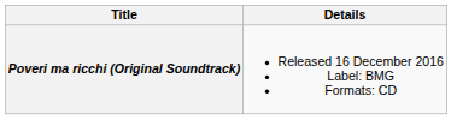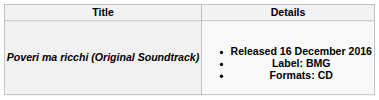Poveri ma ricchi (Original Soundtrack) | Details: normal -> bold
